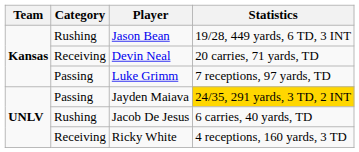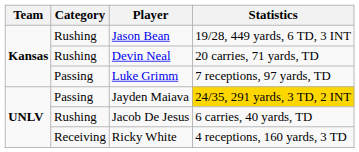Devin Neal | Category: Receiving -> Rushing
